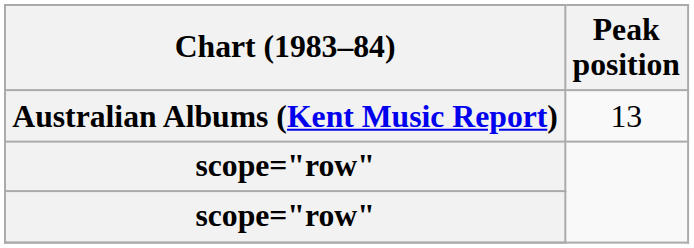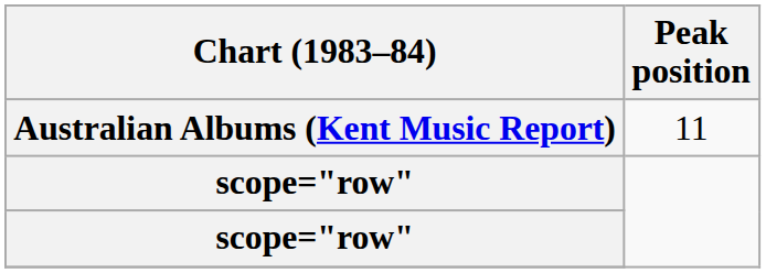Australian Albums (Kent Music Report) | Peak position: 13 -> 11
